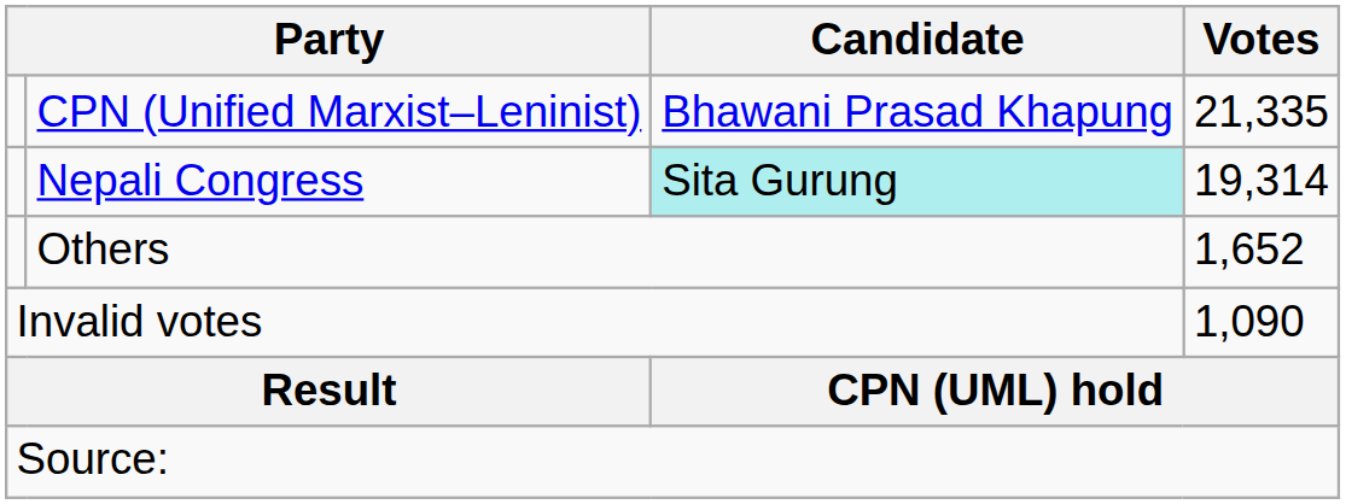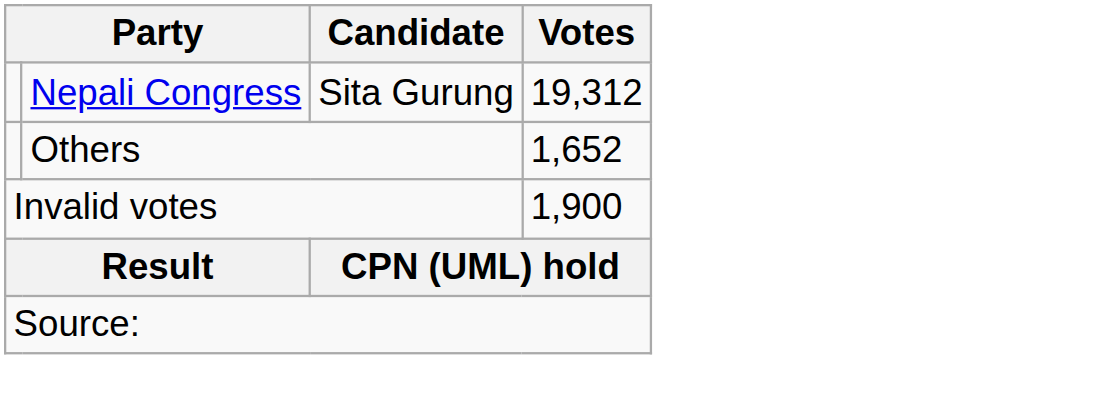- row: CPN (Unified Marxist–Leninist) | Bhawani Prasad Khapung | 21,335
Nepali Congress | Candidate: paleturquoise background -> no background
Nepali Congress | Votes: 19,314 -> 19,312
Invalid votes | Votes: 1,090 -> 1,900
